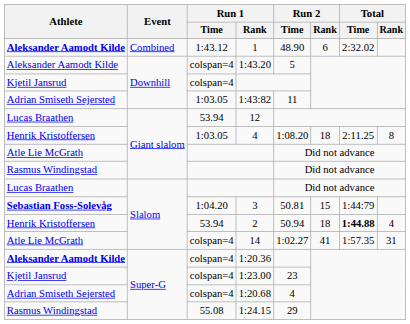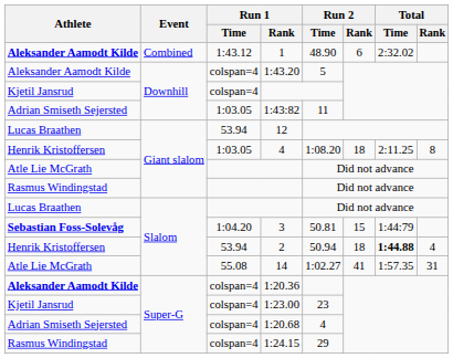14 | Run 1 / Time: colspan=4 -> 55.08
1:24.15 | Run 1 / Time: 55.08 -> colspan=4
